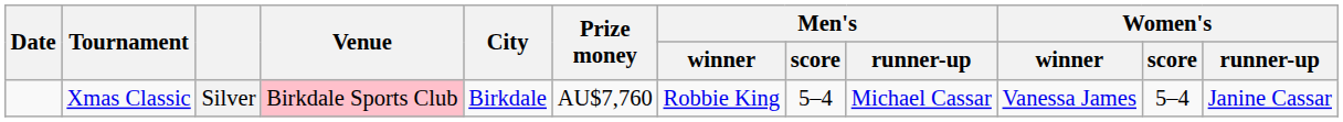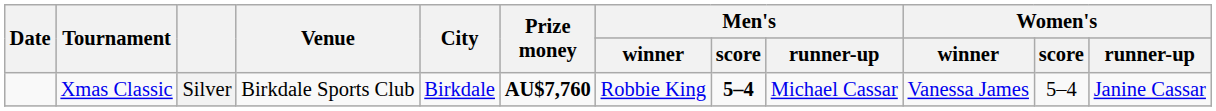Xmas Classic | Venue: pink background -> no background
Xmas Classic | Prize money: normal -> bold
Xmas Classic | Men's / score: normal -> bold
